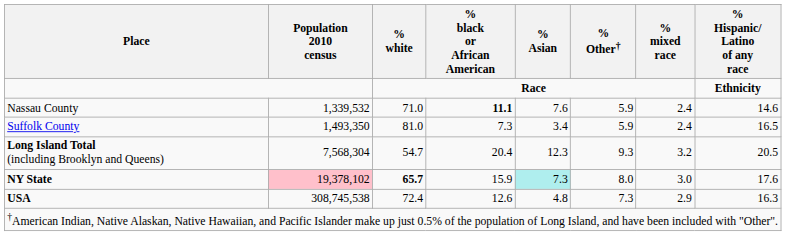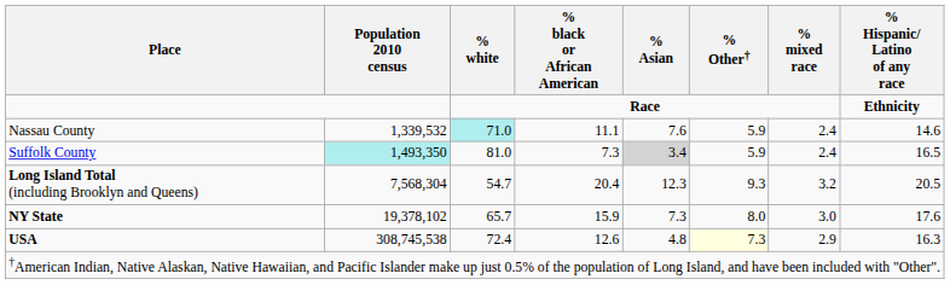Nassau County | % white: no background -> paleturquoise background
Nassau County | % black or African American: bold -> normal
Suffolk County | Population 2010 census: no background -> paleturquoise background
Suffolk County | % Asian: no background -> lightgrey background
NY State | Population 2010 census: pink background -> no background
NY State | % white: bold -> normal
NY State | % Asian: paleturquoise background -> no background
USA | % Other†: no background -> lightyellow background
